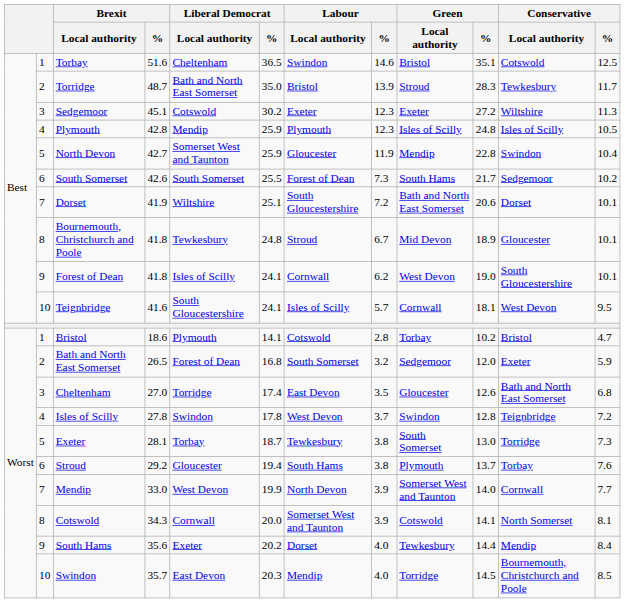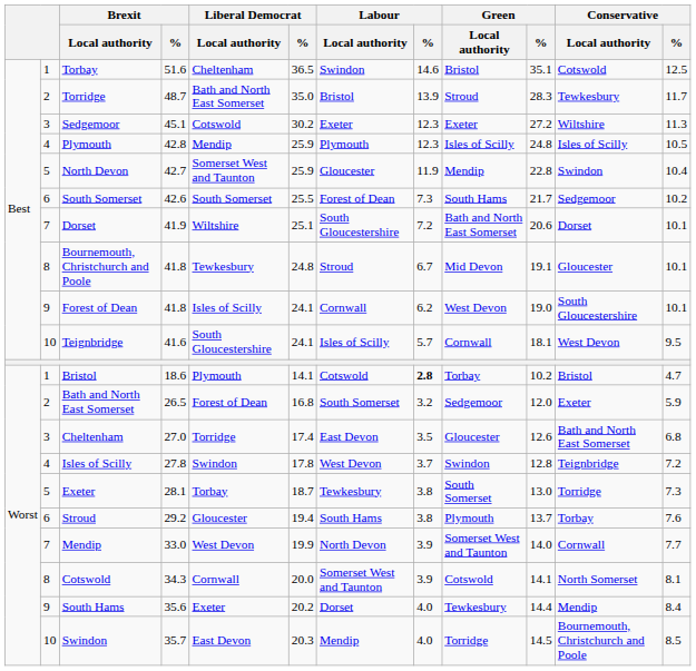row 10 | Green / %: 18.9 -> 19.1
row 14 | Labour / %: normal -> bold
